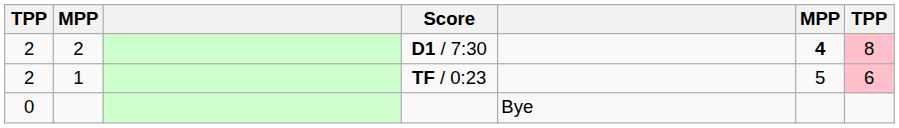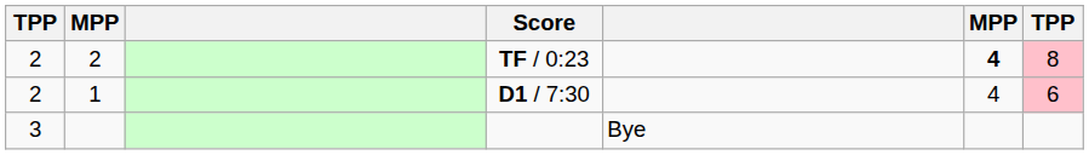row 2 | Score: D1 / 7:30 -> TF / 0:23
row 3 | Score: TF / 0:23 -> D1 / 7:30
row 3 | column 6: 5 -> 4
row 4 | column 1: 0 -> 3
